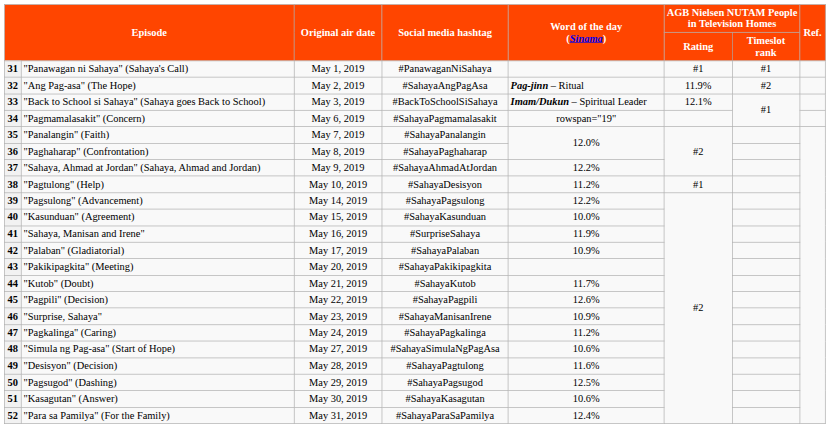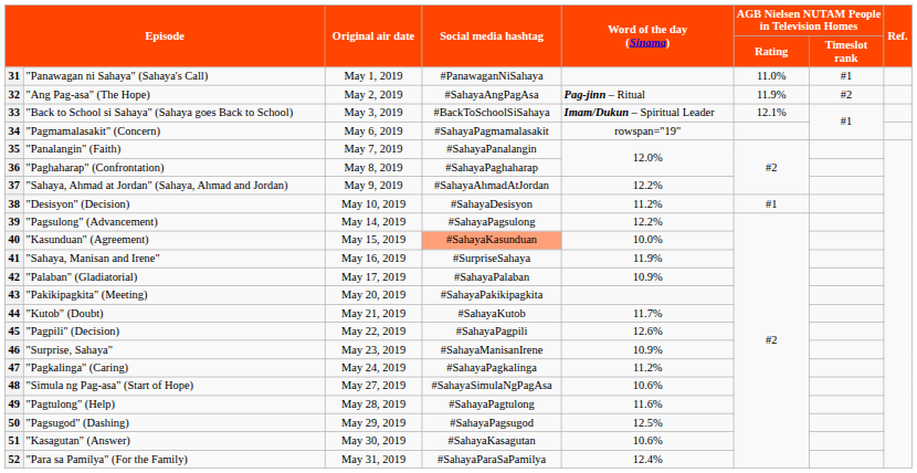31 | AGB Nielsen NUTAM People in Television Homes / Rating: #1 -> 11.0%
38 | column 2: "Pagtulong" (Help) -> "Desisyon" (Decision)
40 | Social media hashtag: no background -> lightsalmon background
49 | column 2: "Desisyon" (Decision) -> "Pagtulong" (Help)
